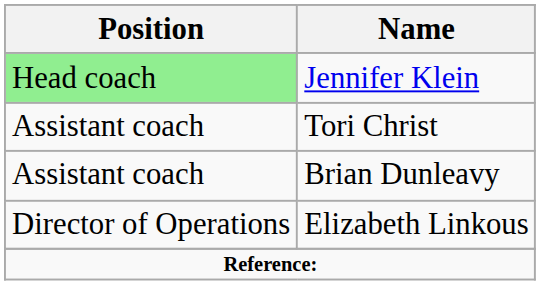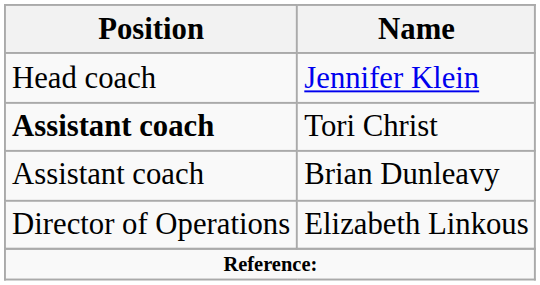Jennifer Klein | Position: lightgreen background -> no background
Tori Christ | Position: normal -> bold
